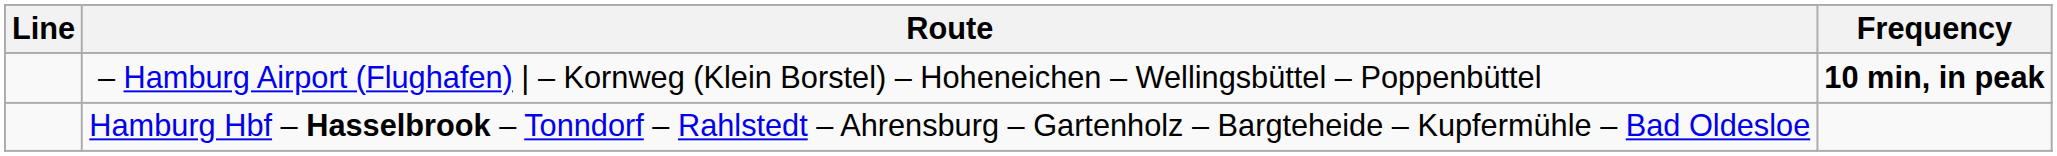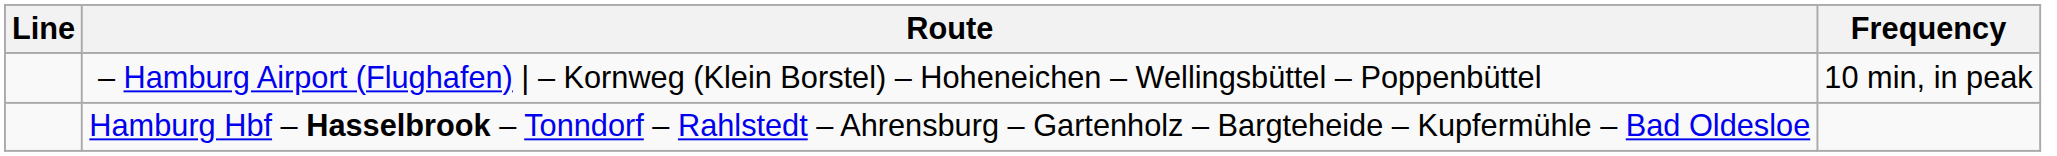row 2 | Frequency: bold -> normal
